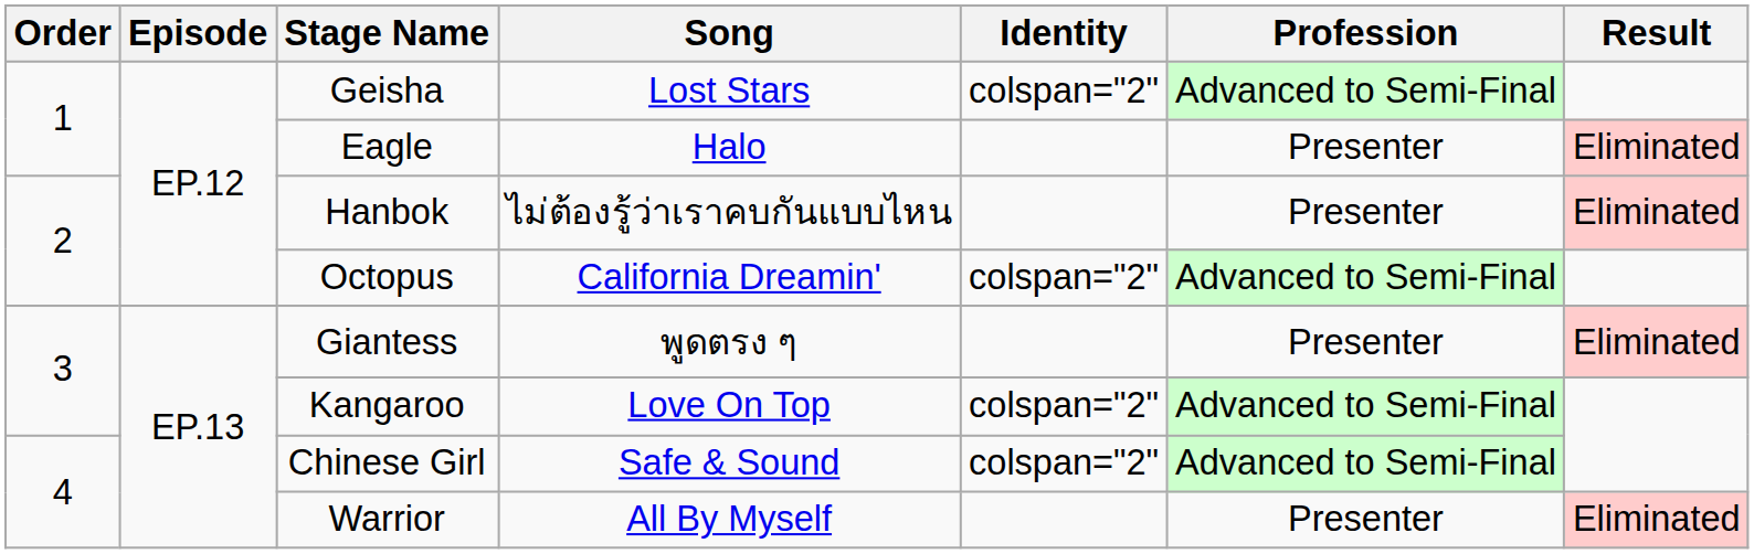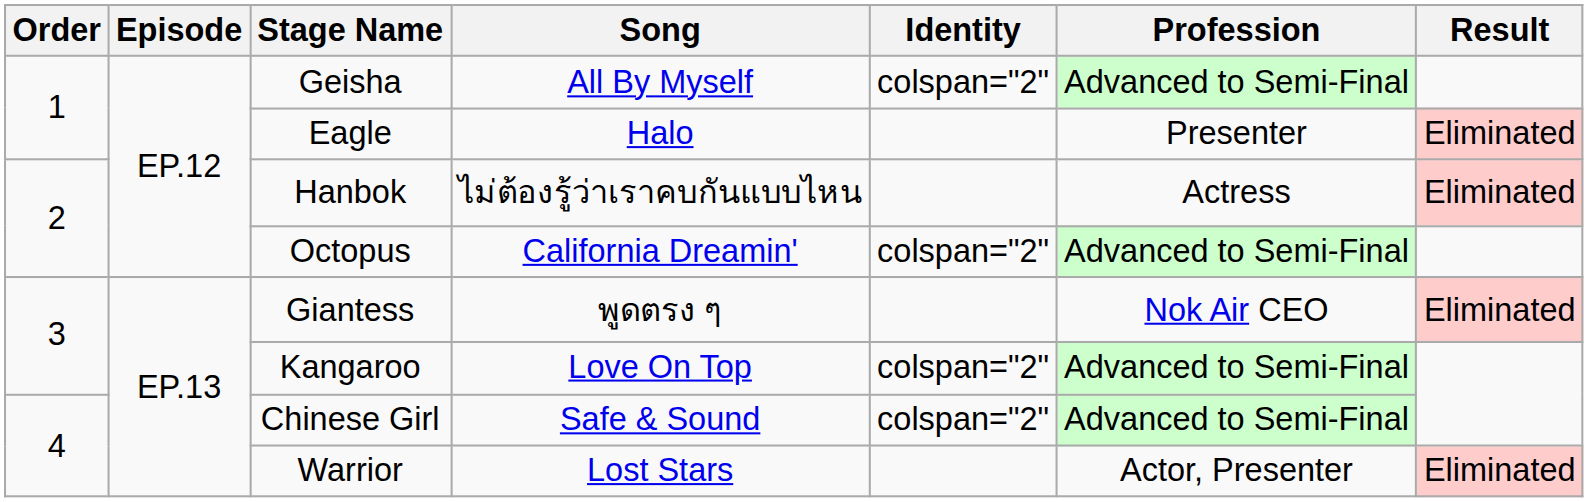Geisha | Song: Lost Stars -> All By Myself
Hanbok | Profession: Presenter -> Actress
Giantess | Profession: Presenter -> Nok Air CEO
Warrior | Song: All By Myself -> Lost Stars
Warrior | Profession: Presenter -> Actor, Presenter
